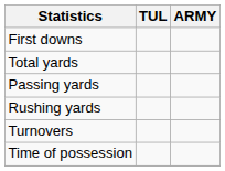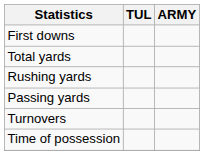rows swapped: Rushing yards <-> Passing yards
